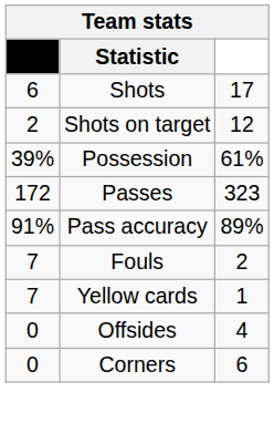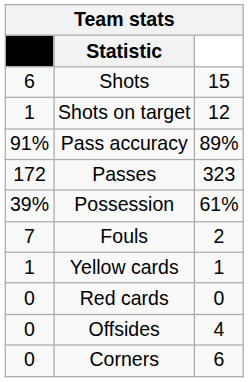Shots | column 3: 17 -> 15
Shots on target | column 1: 2 -> 1
rows swapped: Possession <-> Pass accuracy
Yellow cards | column 1: 7 -> 1
+ row: 0 | Red cards | 0
